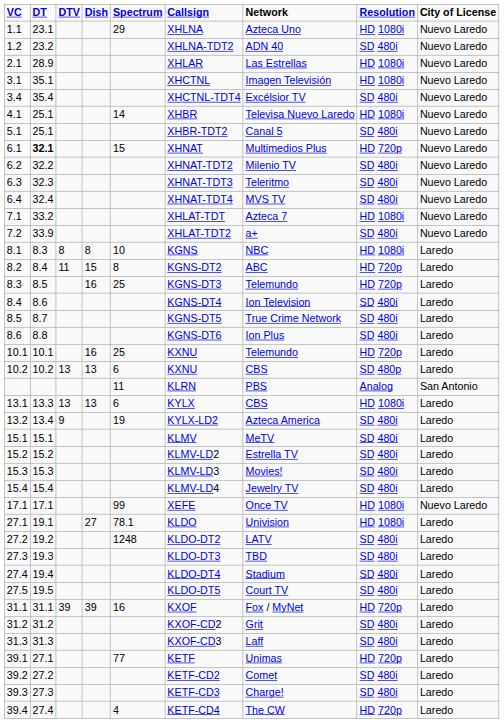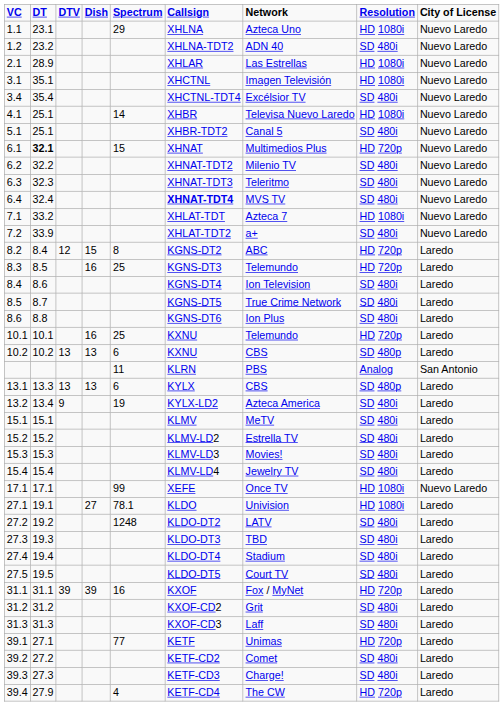6.4 | Callsign: normal -> bold
- row: 8.1 | 8.3 | 8 | 8 | 10 | KGNS | NBC | HD 1080i | Laredo
8.2 | DTV: 11 -> 12
13.1 | Resolution: HD 1080i -> SD 480p
39.4 | DT: 27.4 -> 27.9
